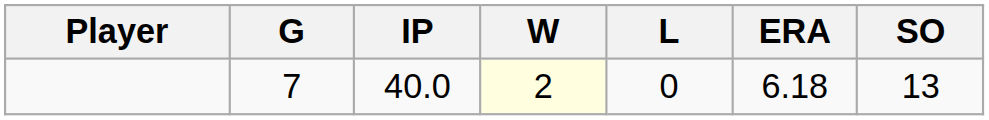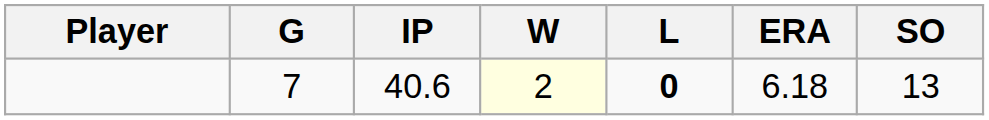row 2 | IP: 40.0 -> 40.6
row 2 | L: normal -> bold
